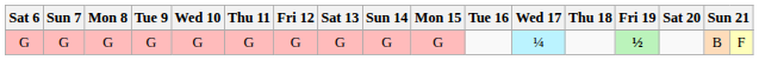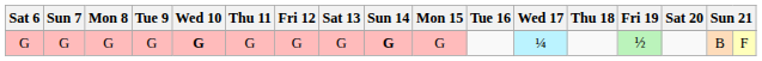row 2 | Wed 10: normal -> bold
row 2 | Sun 14: normal -> bold
row 2 | Fri 19: bold -> normal
